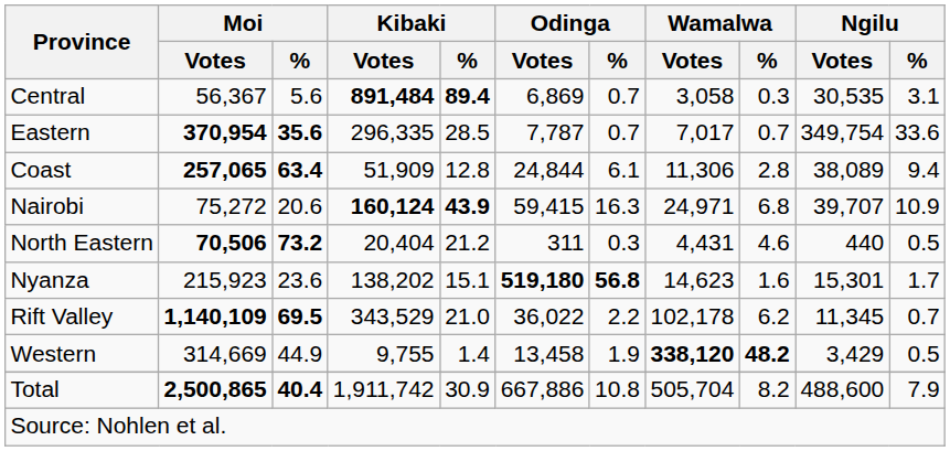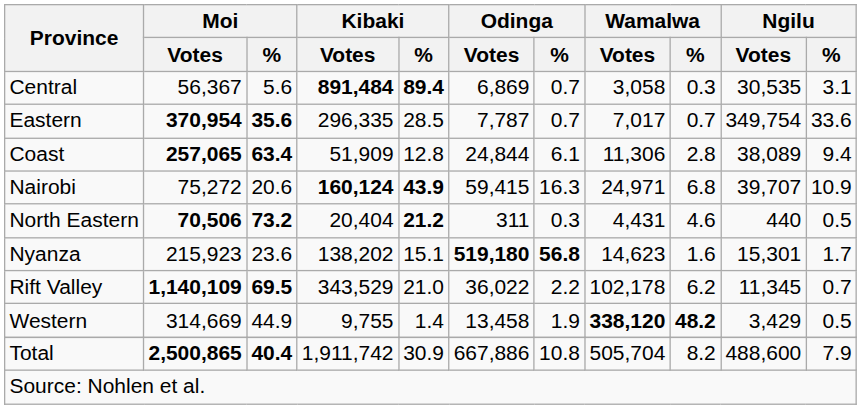North Eastern | Kibaki / %: normal -> bold
